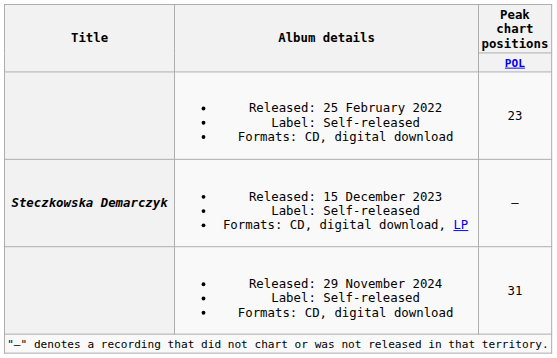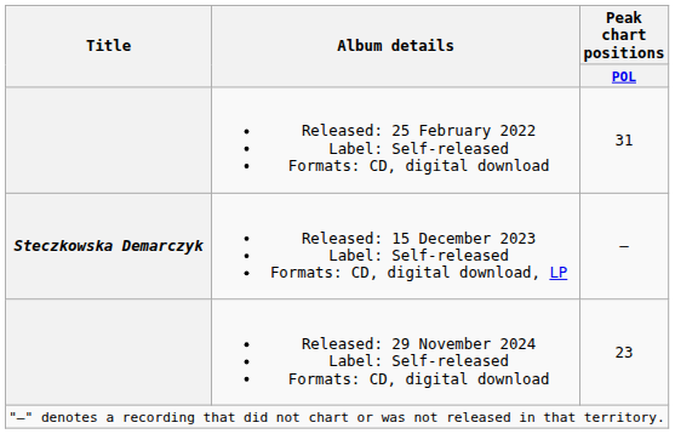row 3 | Peak chart positions / POL: 23 -> 31
row 5 | Peak chart positions / POL: 31 -> 23
